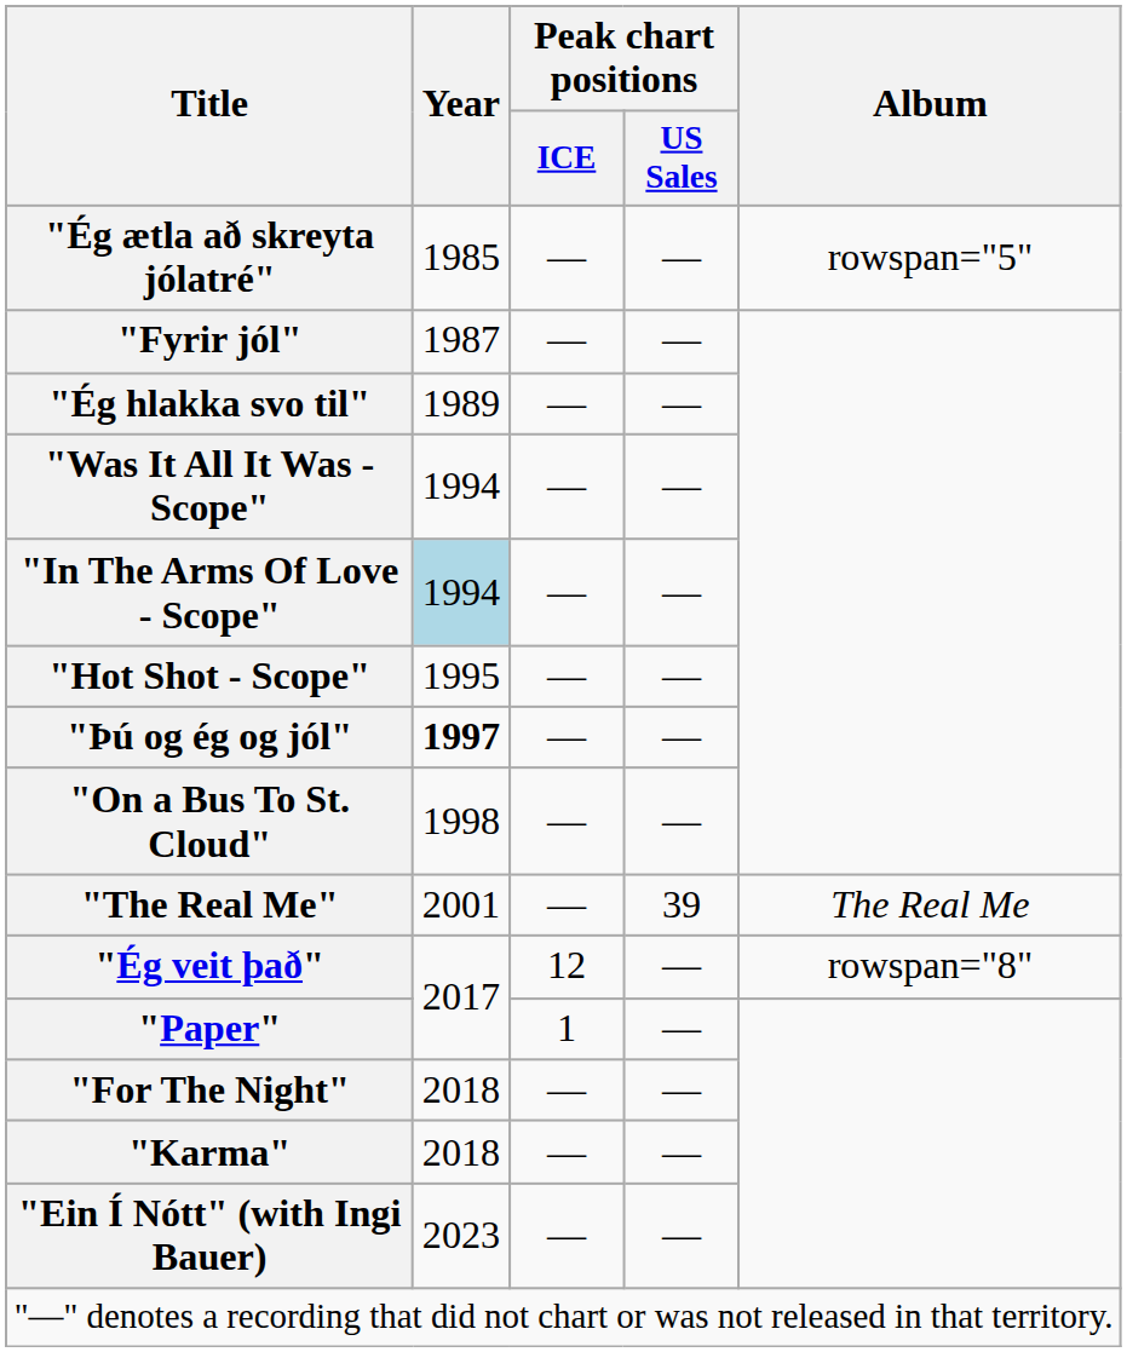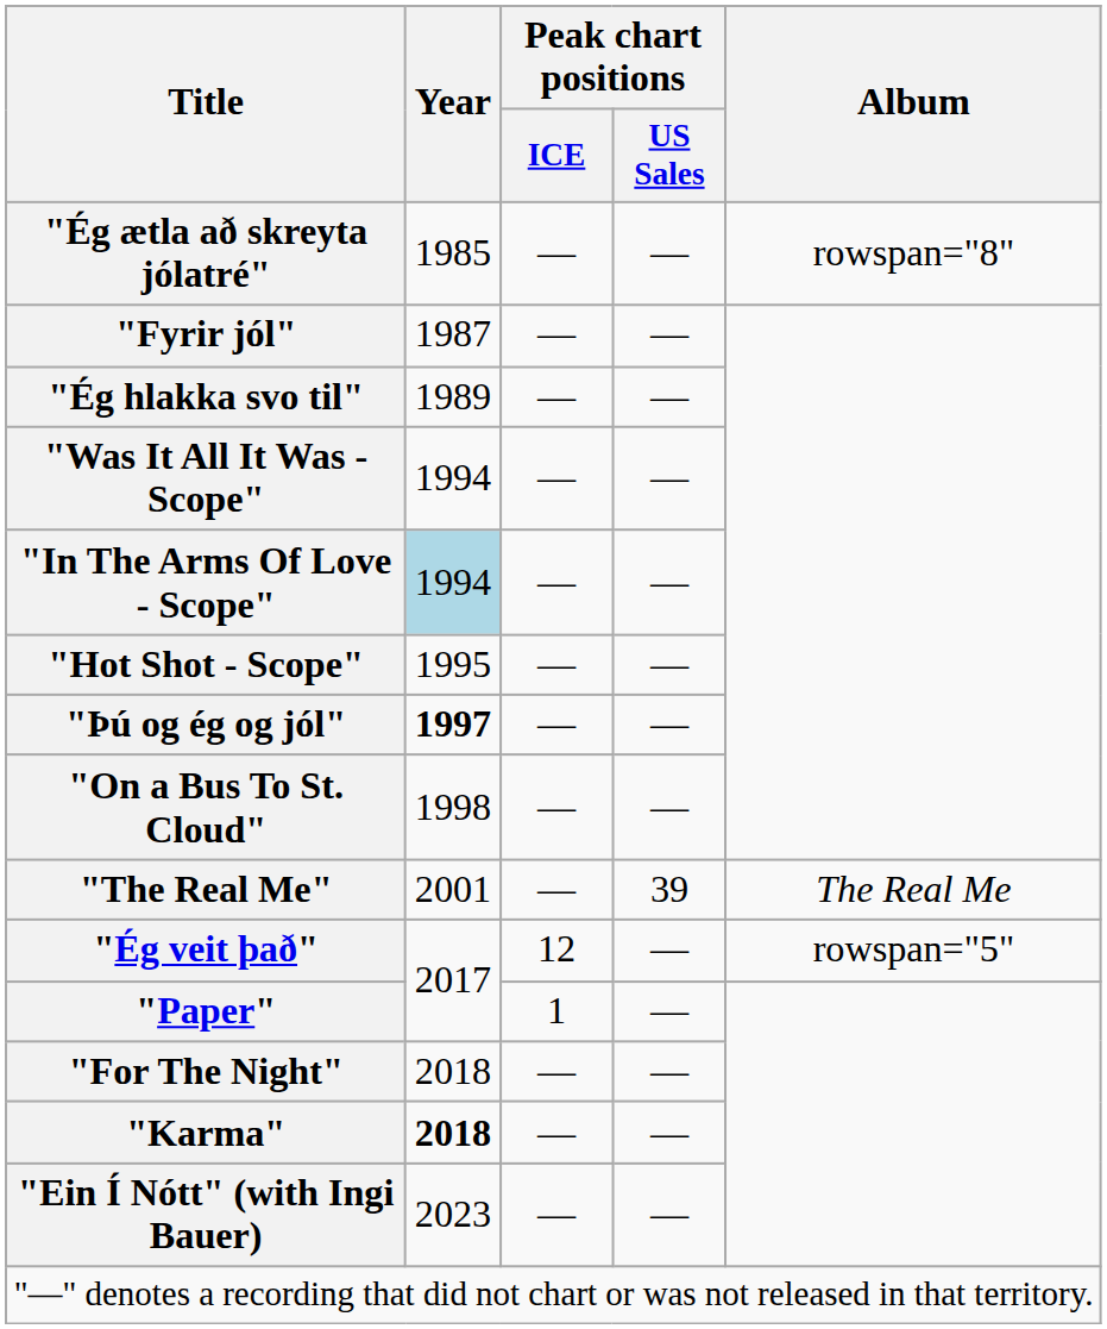"Ég ætla að skreyta jólatré" | Album: rowspan="5" -> rowspan="8"
"Ég veit það" | Album: rowspan="8" -> rowspan="5"
"Karma" | Year: normal -> bold
